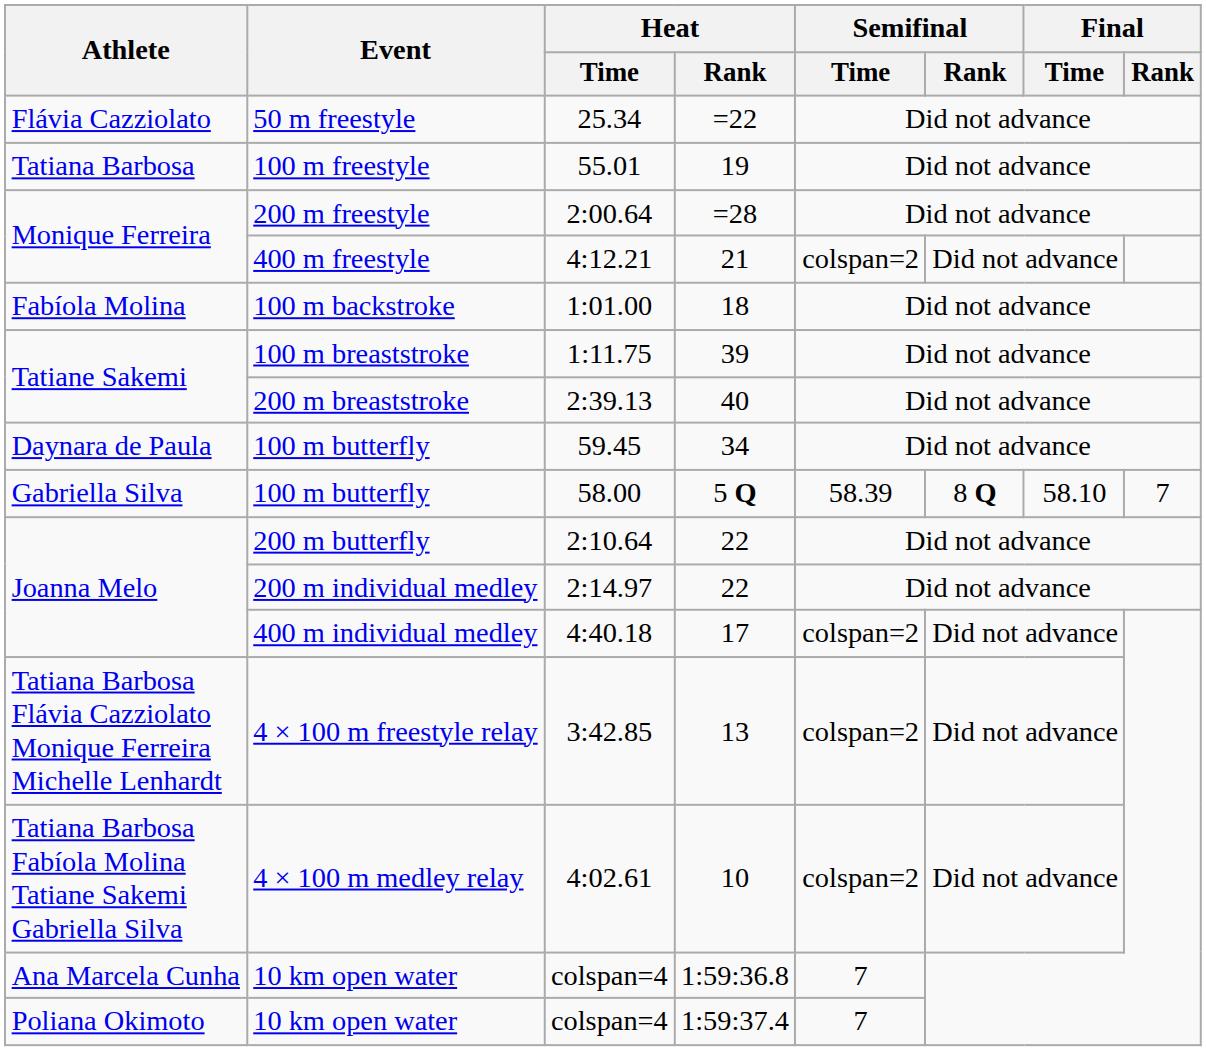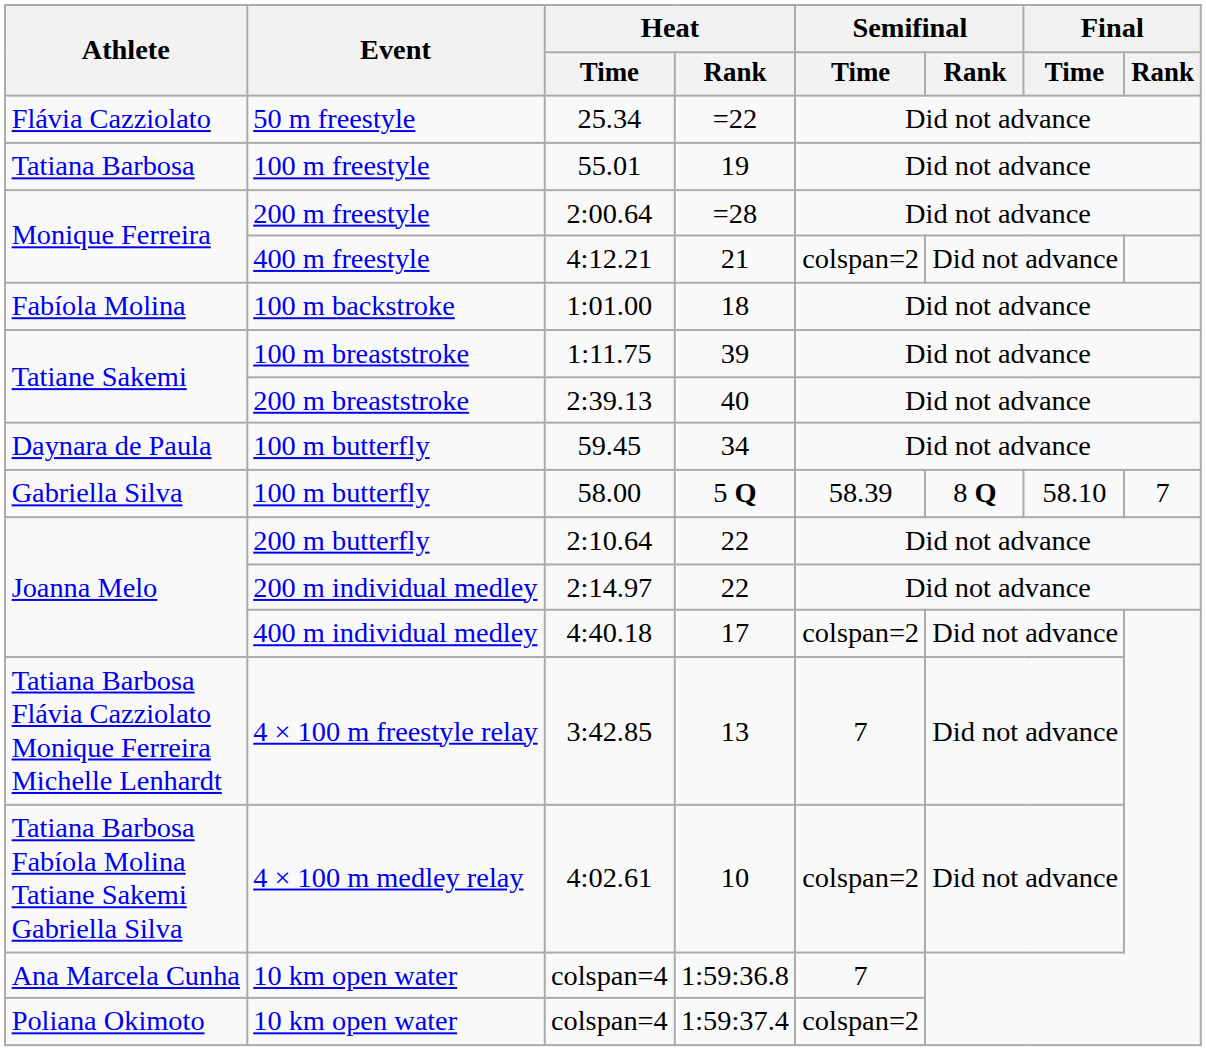3:42.85 | Semifinal / Time: colspan=2 -> 7
colspan=4 / 1:59:37.4 | Semifinal / Time: 7 -> colspan=2
